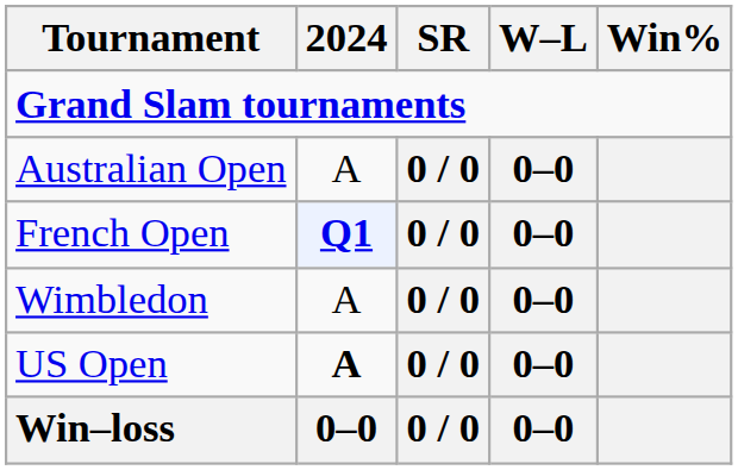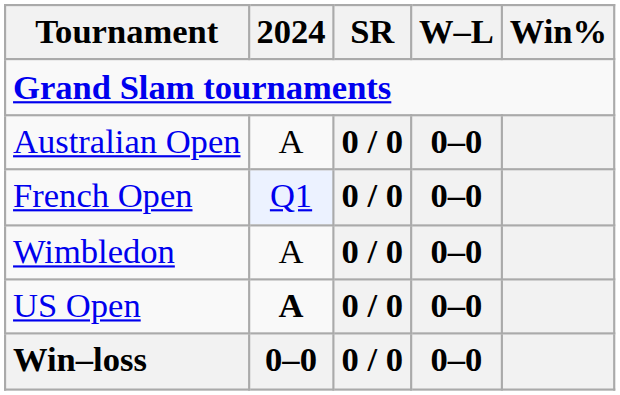French Open | 2024: bold -> normal
